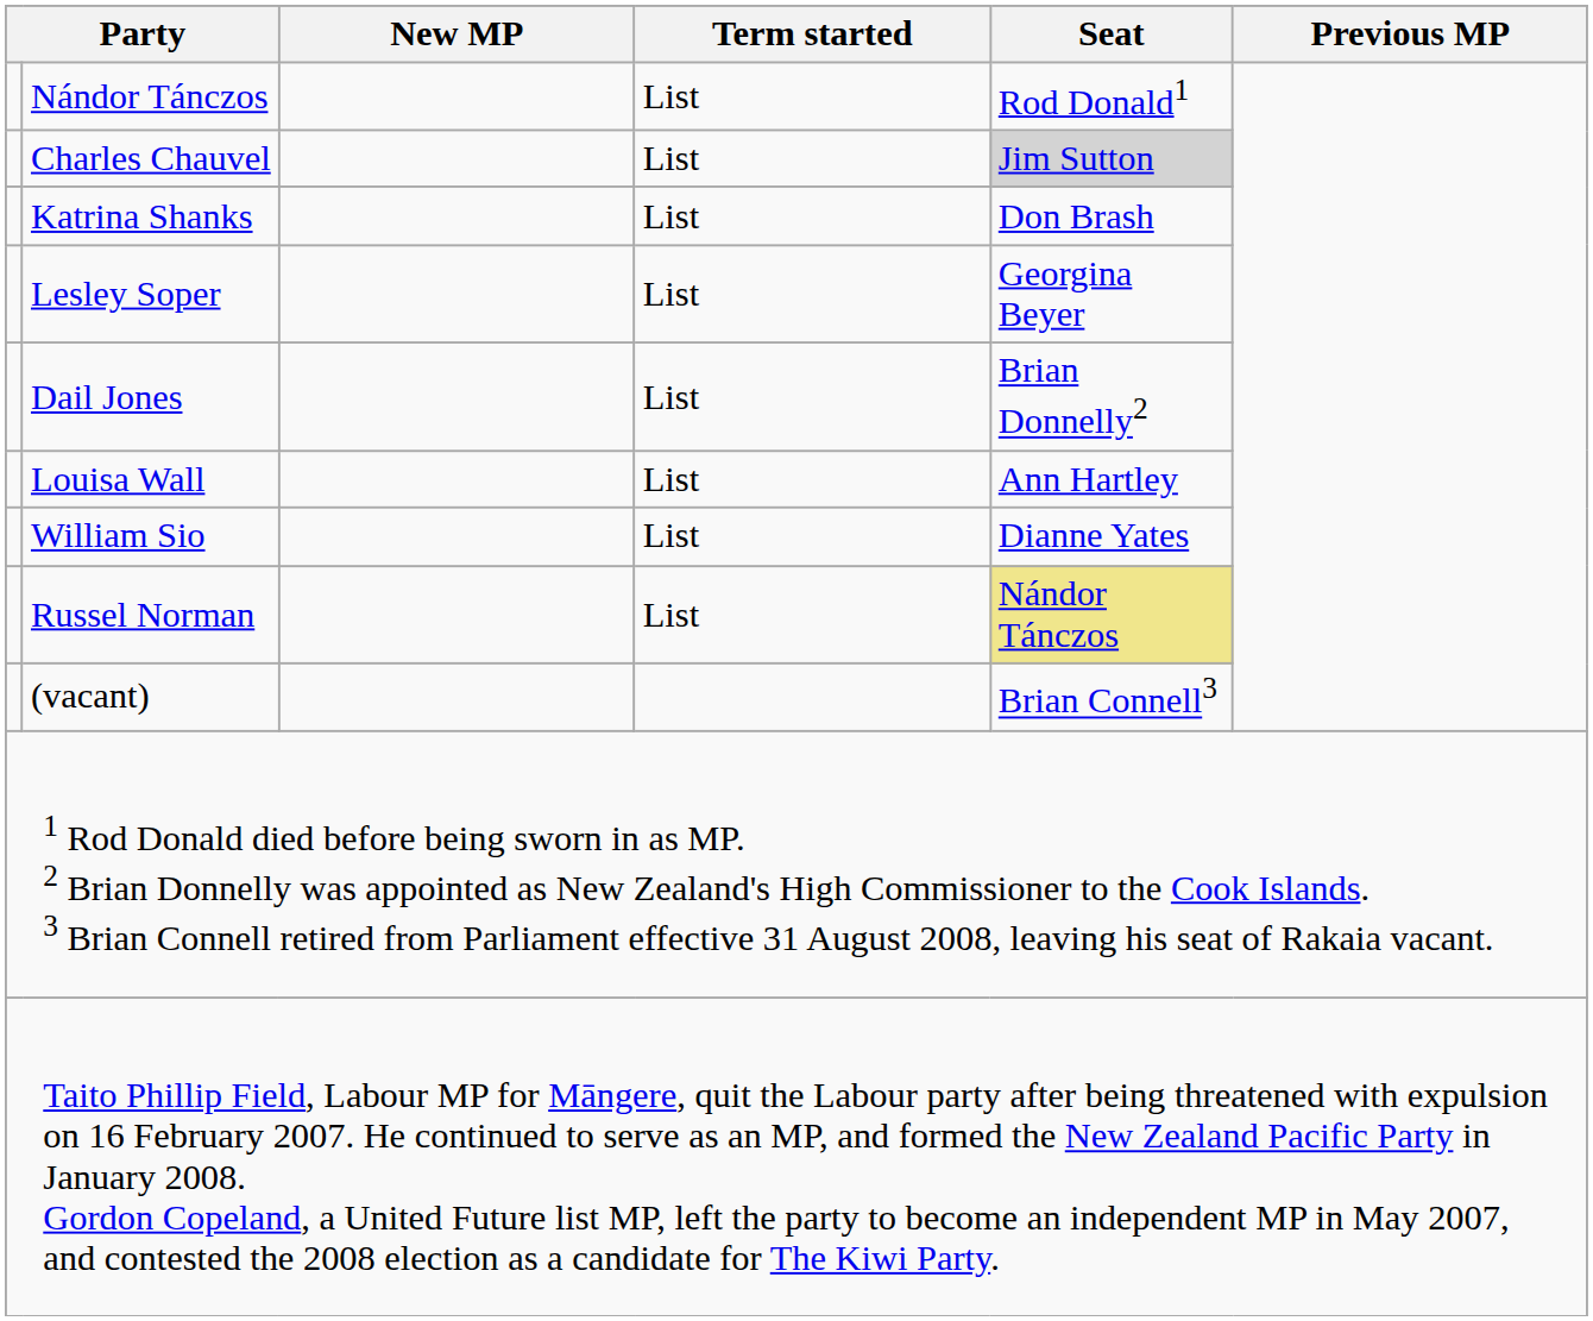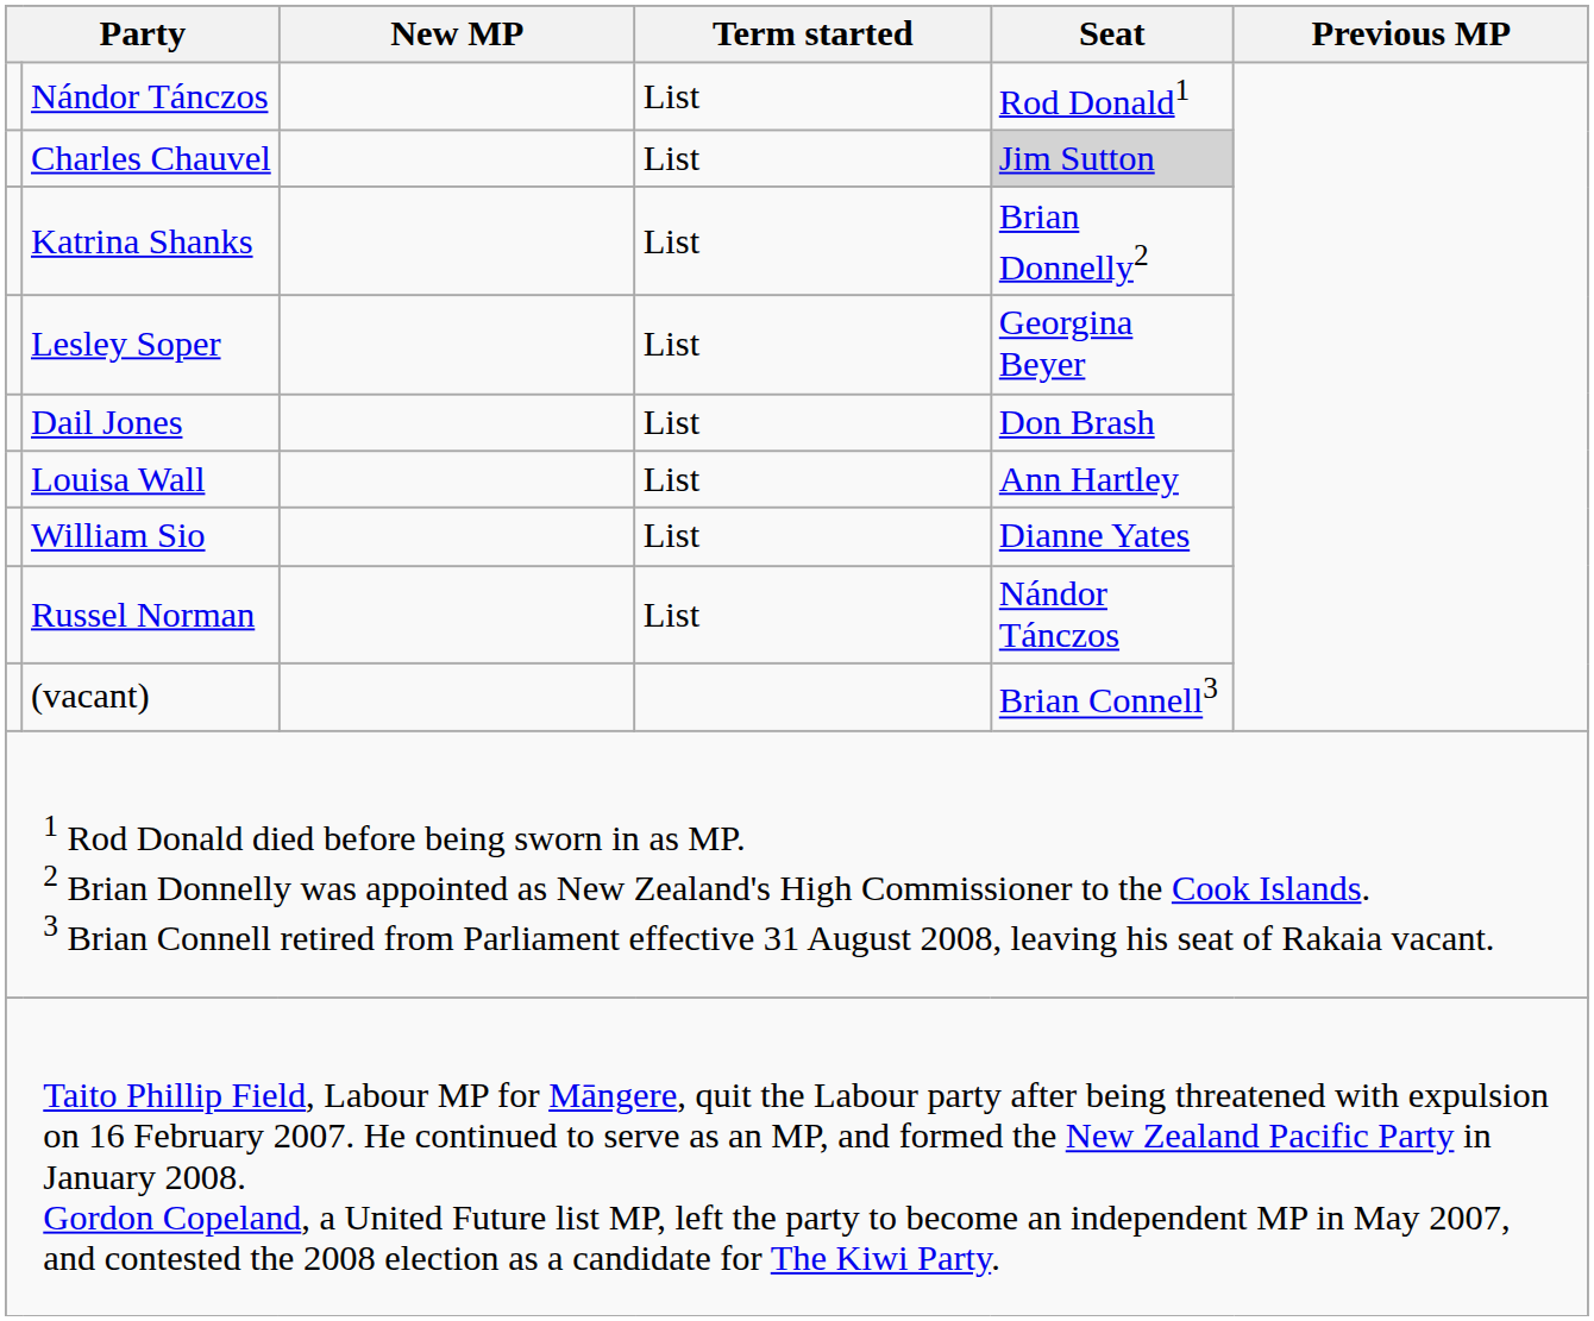Katrina Shanks | Seat: Don Brash -> Brian Donnelly2
Dail Jones | Seat: Brian Donnelly2 -> Don Brash
Russel Norman | Seat: khaki background -> no background
